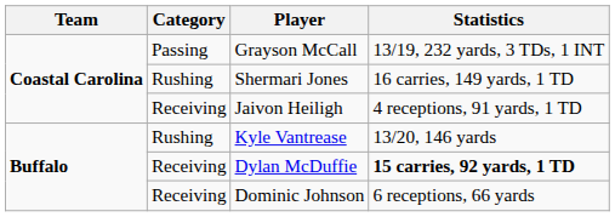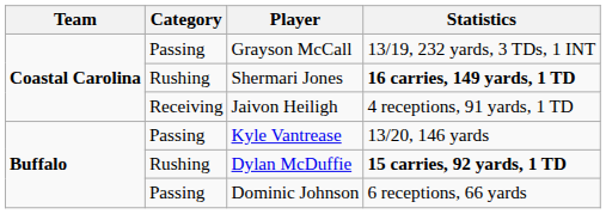Shermari Jones | Statistics: normal -> bold
Kyle Vantrease | Category: Rushing -> Passing
Dylan McDuffie | Category: Receiving -> Rushing
Dominic Johnson | Category: Receiving -> Passing
